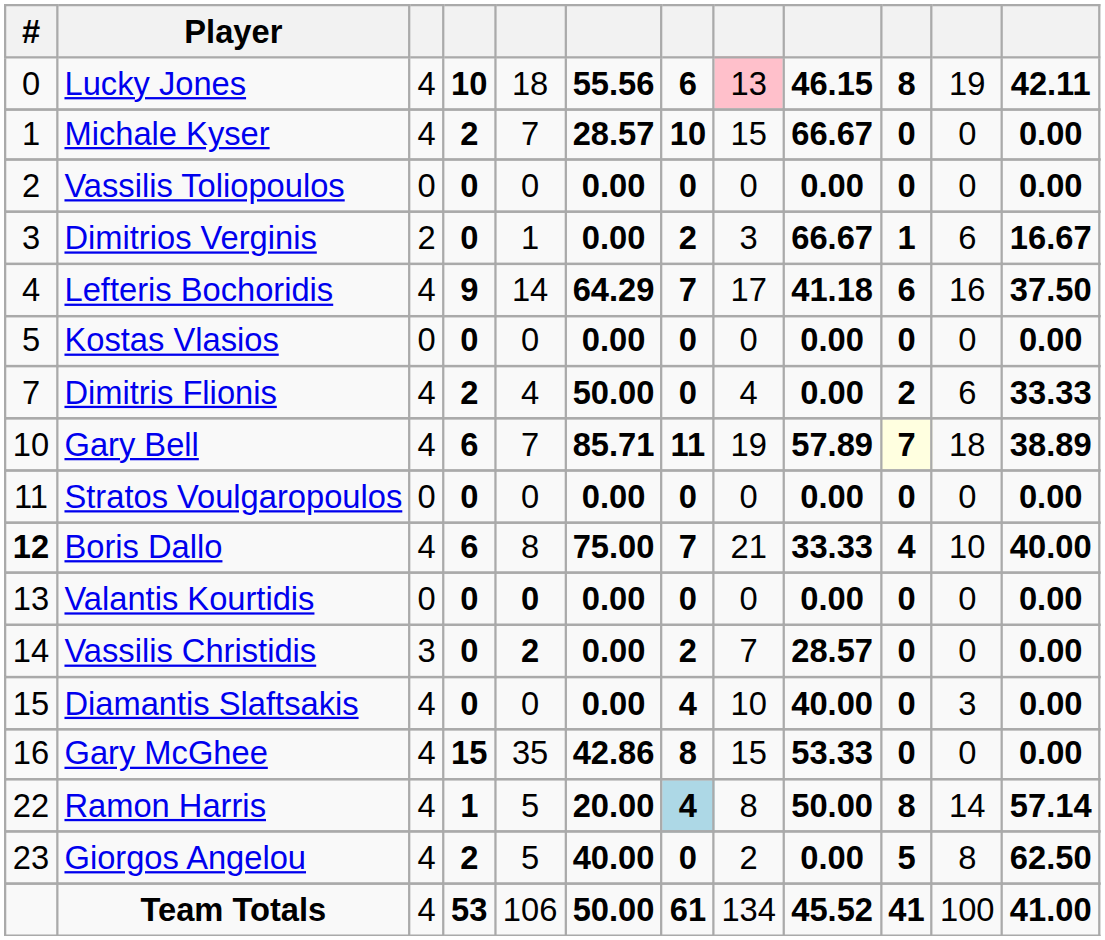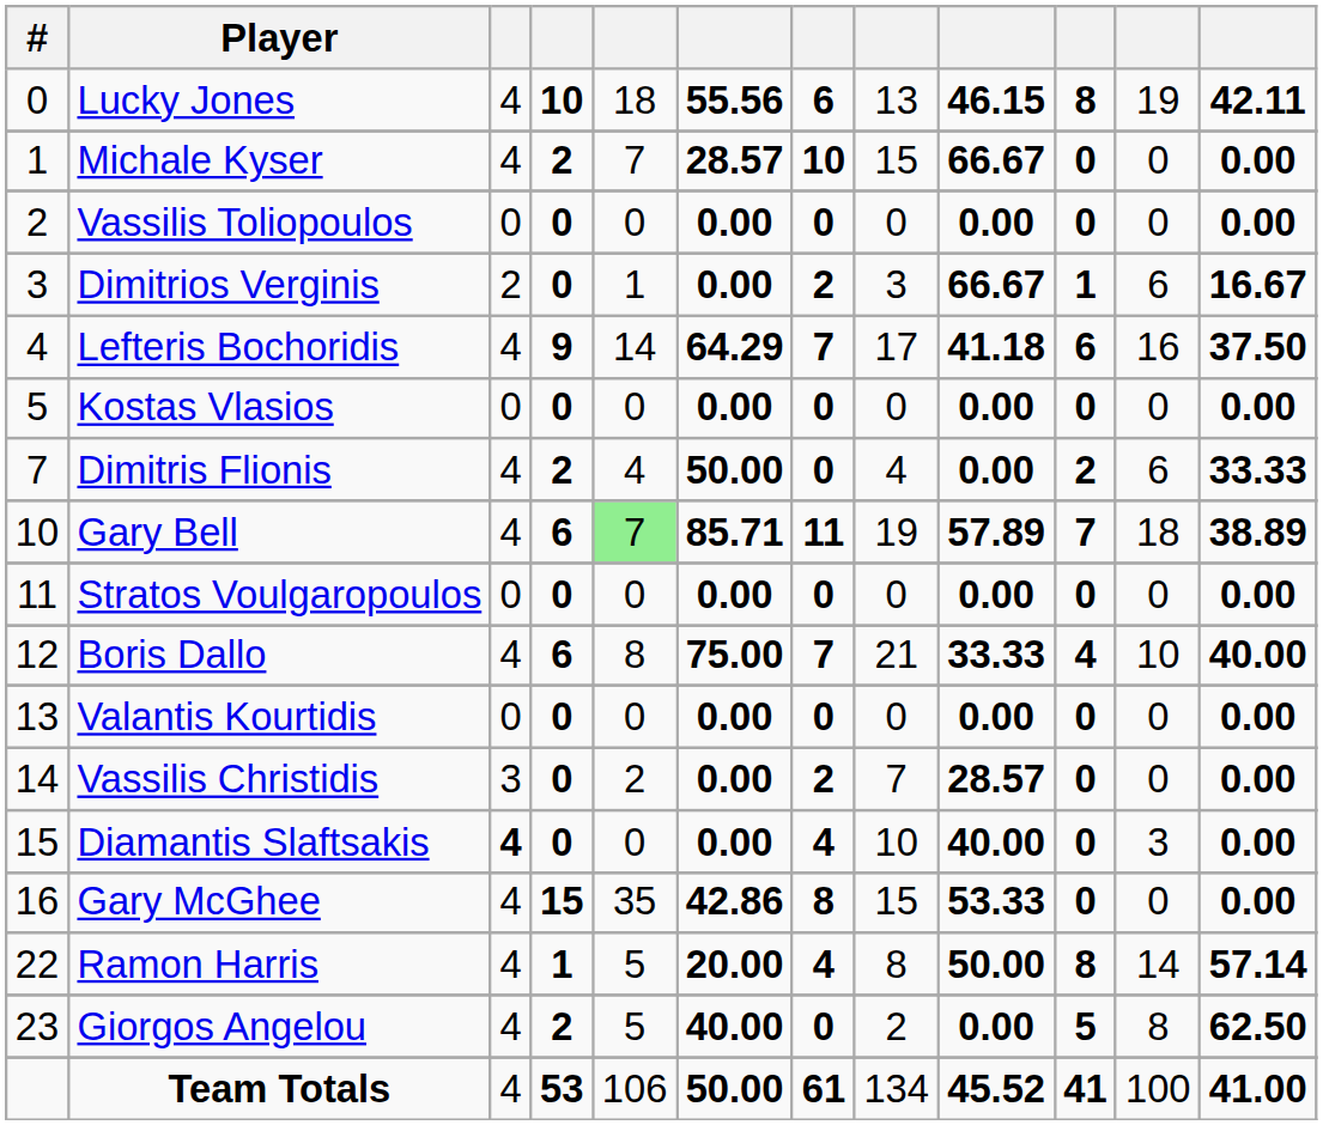Lucky Jones | column 8: pink background -> no background
Gary Bell | column 5: no background -> lightgreen background
Gary Bell | column 10: lightyellow background -> no background
Boris Dallo | #: bold -> normal
Valantis Kourtidis | column 5: bold -> normal
Vassilis Christidis | column 5: bold -> normal
Diamantis Slaftsakis | column 3: normal -> bold
Ramon Harris | column 7: lightblue background -> no background
